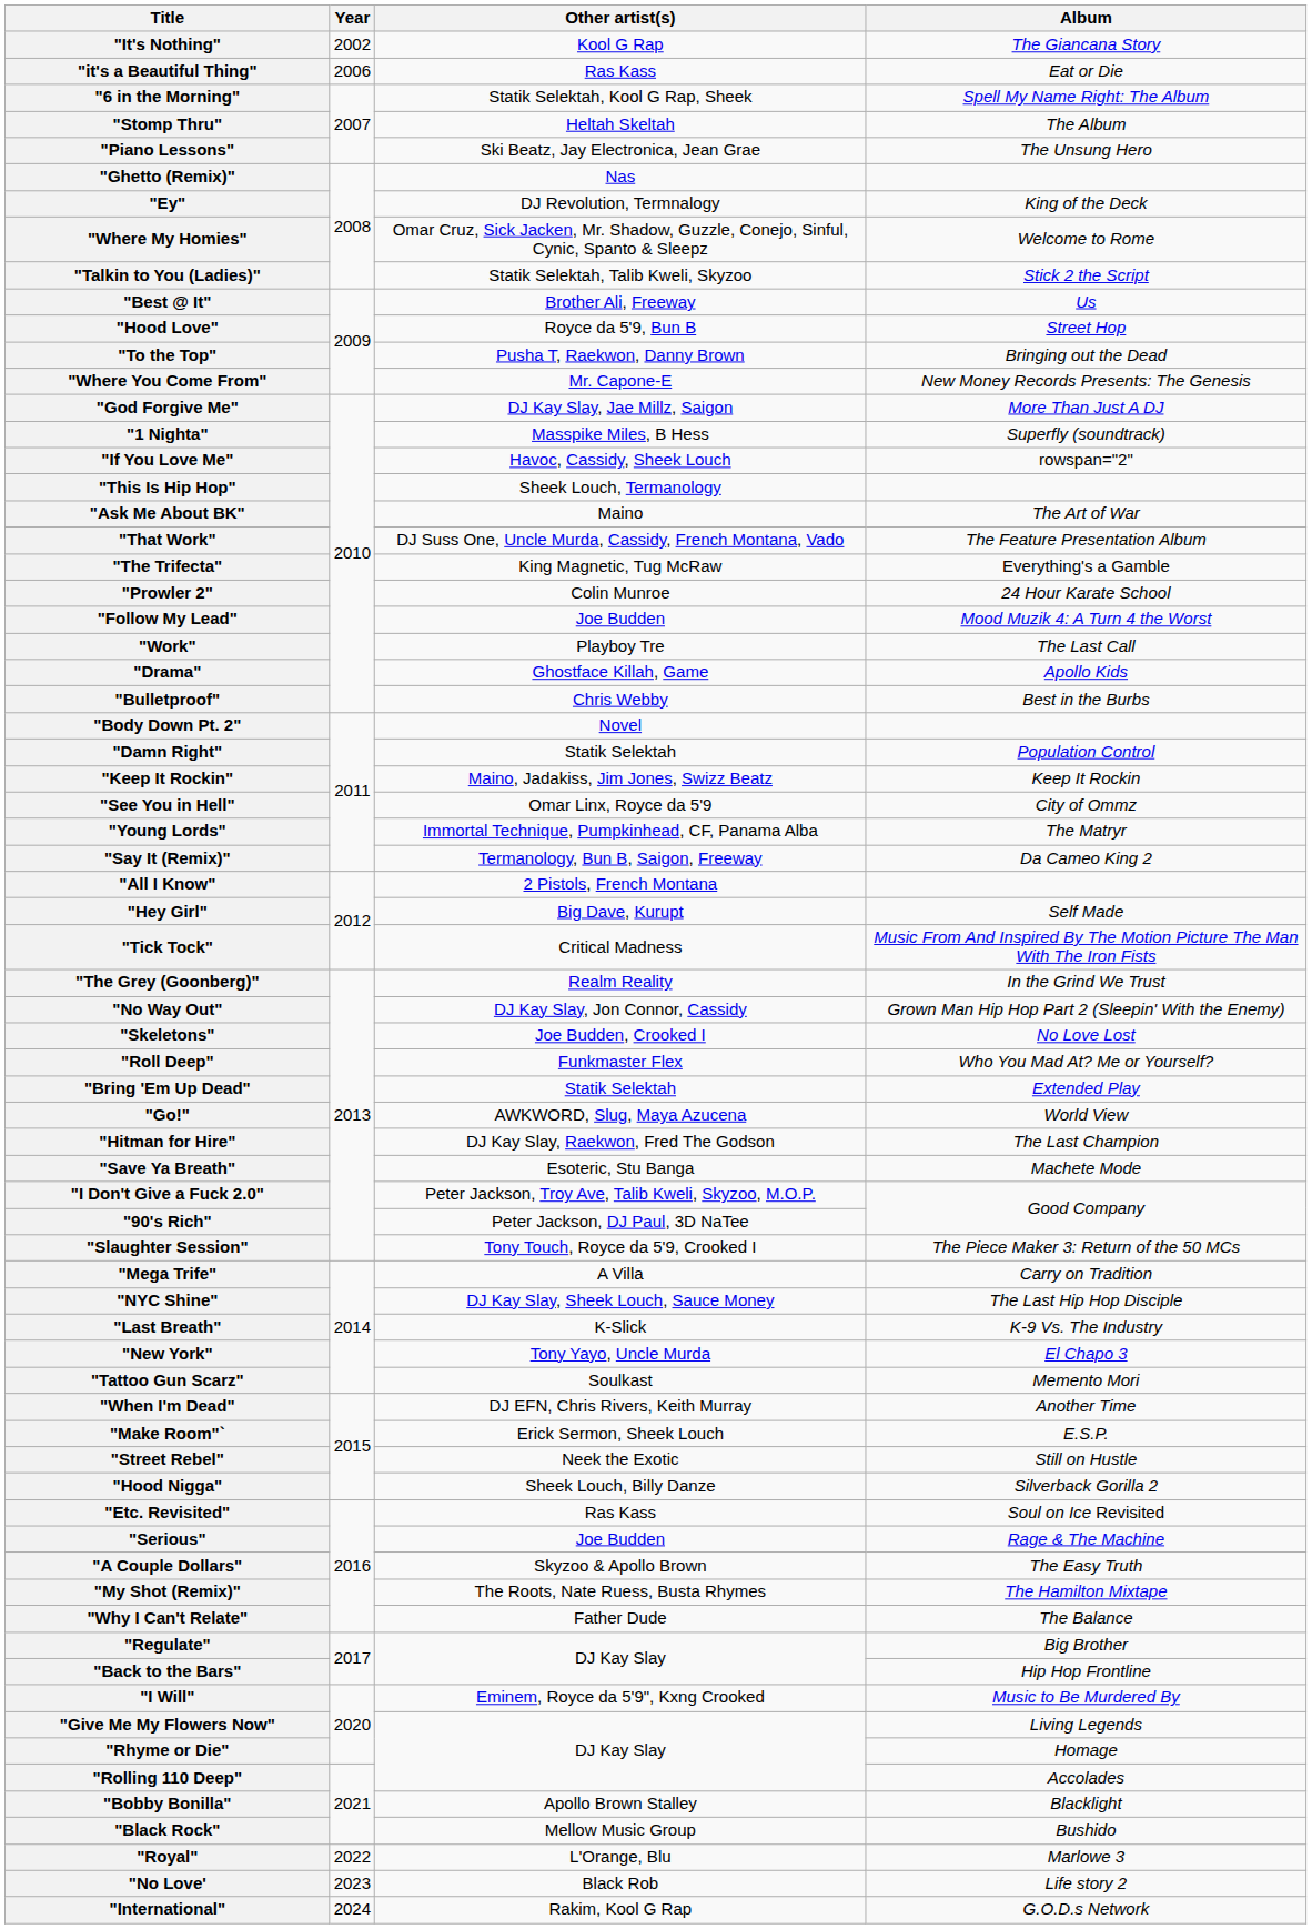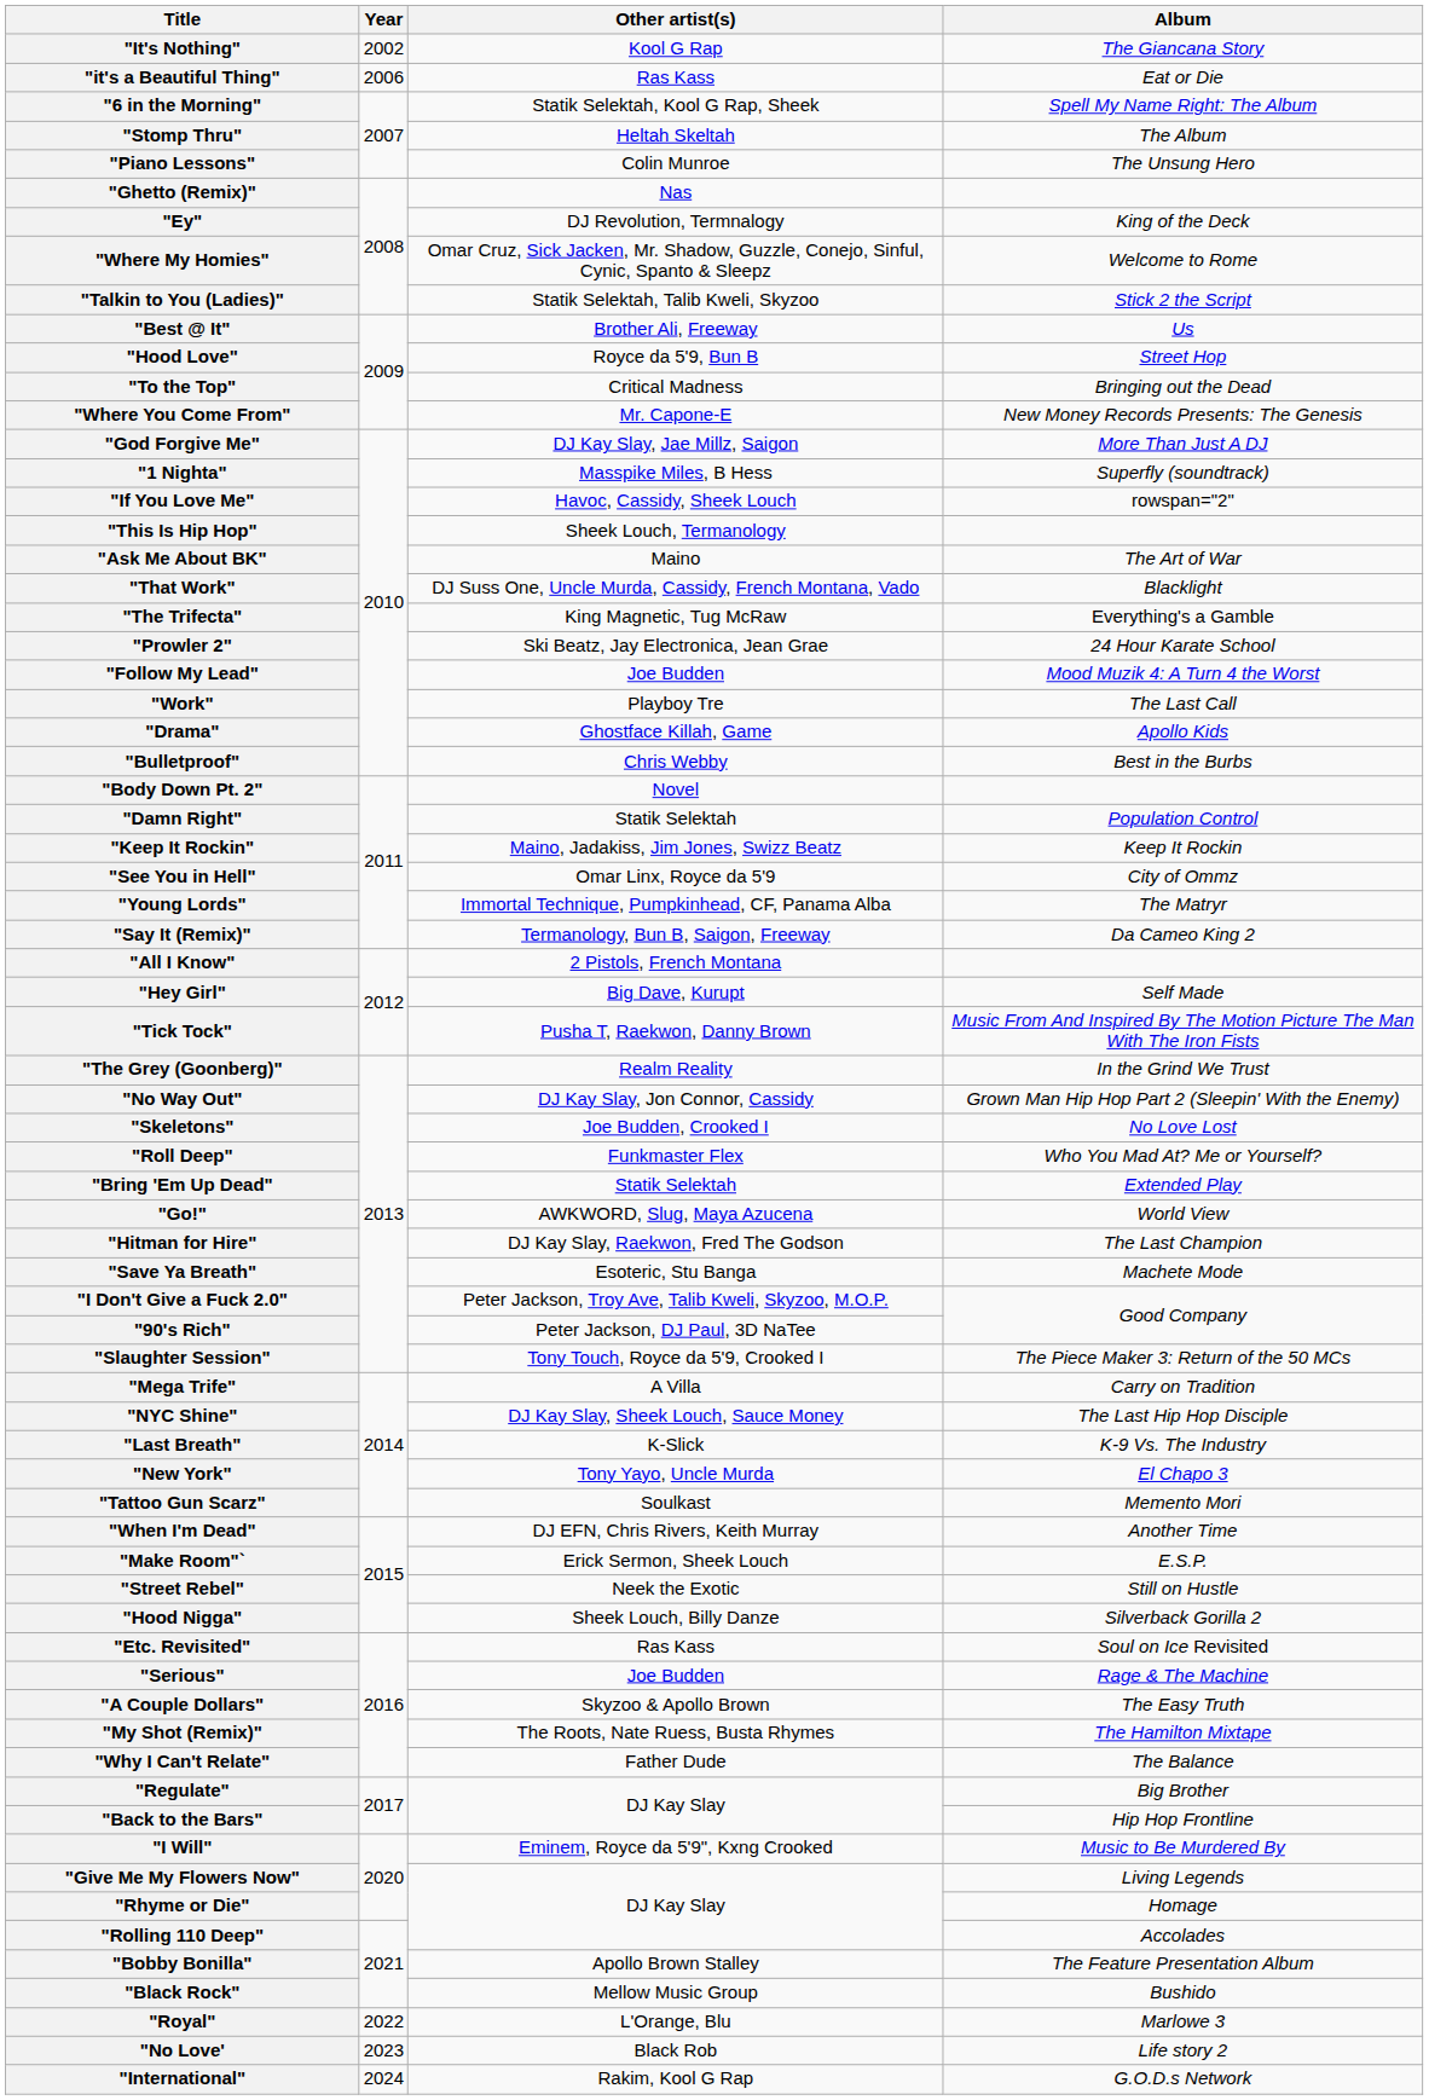"Piano Lessons" | Other artist(s): Ski Beatz, Jay Electronica, Jean Grae -> Colin Munroe
"To the Top" | Other artist(s): Pusha T, Raekwon, Danny Brown -> Critical Madness
"That Work" | Album: The Feature Presentation Album -> Blacklight
"Prowler 2" | Other artist(s): Colin Munroe -> Ski Beatz, Jay Electronica, Jean Grae
"Tick Tock" | Other artist(s): Critical Madness -> Pusha T, Raekwon, Danny Brown
"Bobby Bonilla" | Album: Blacklight -> The Feature Presentation Album
